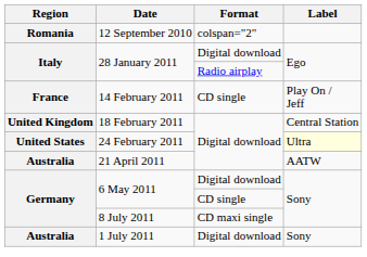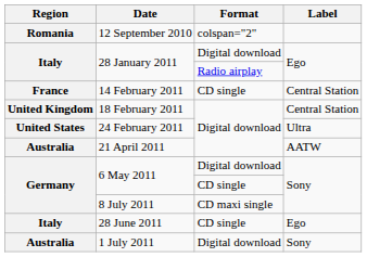14 February 2011 | Label: Play On / Jeff -> Central Station
24 February 2011 | Label: lightyellow background -> no background
+ row: Italy | 28 June 2011 | CD single | Ego
